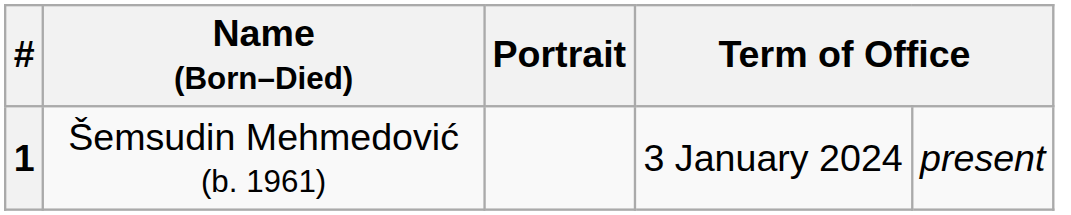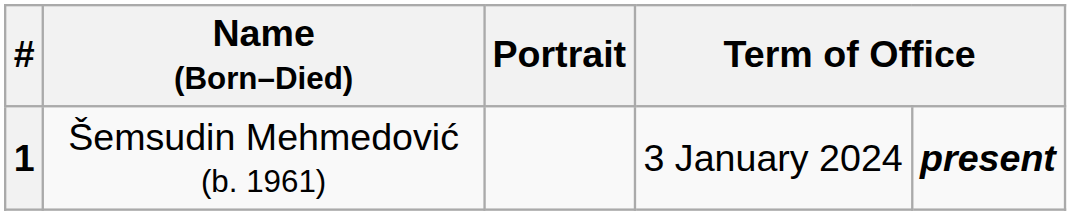1 | column 5: normal -> bold
